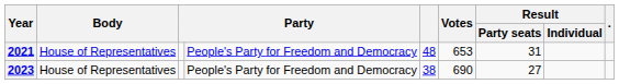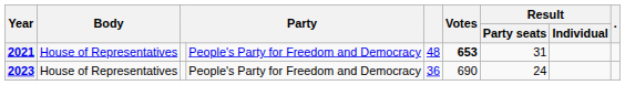2021 | Votes: normal -> bold
2023 | column 5: 38 -> 36
2023 | Result / Party seats: 27 -> 24
